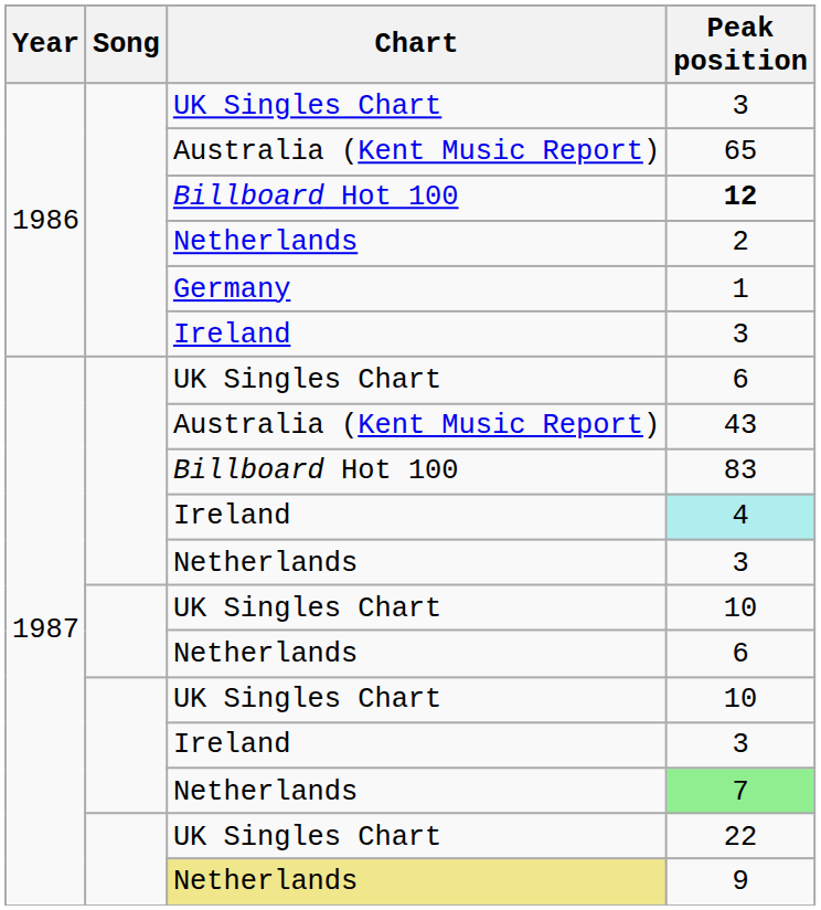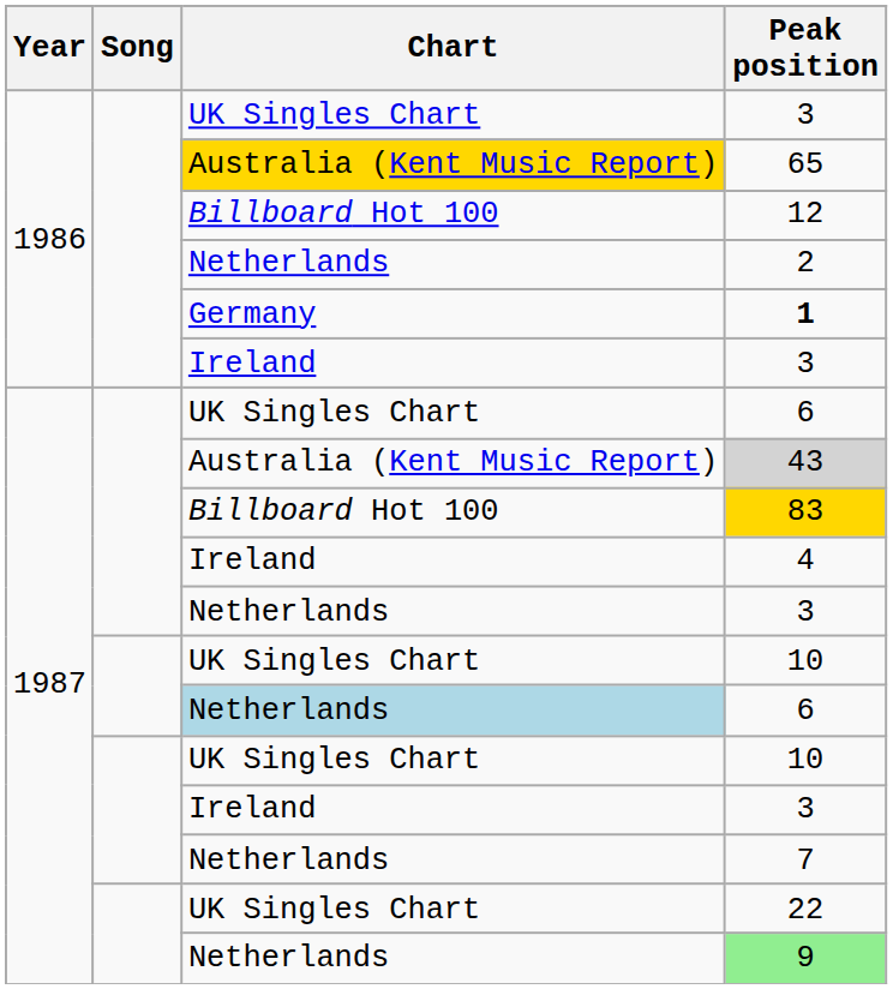65 | Chart: no background -> gold background
12 | Peak position: bold -> normal
1 | Peak position: normal -> bold
43 | Peak position: no background -> lightgrey background
83 | Peak position: no background -> gold background
4 | Peak position: paleturquoise background -> no background
Netherlands / 6 | Chart: no background -> lightblue background
7 | Peak position: lightgreen background -> no background
9 | Chart: khaki background -> no background
9 | Peak position: no background -> lightgreen background
